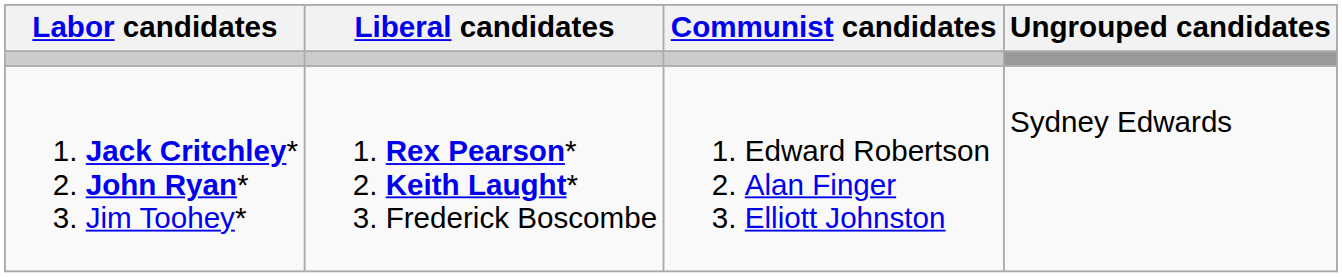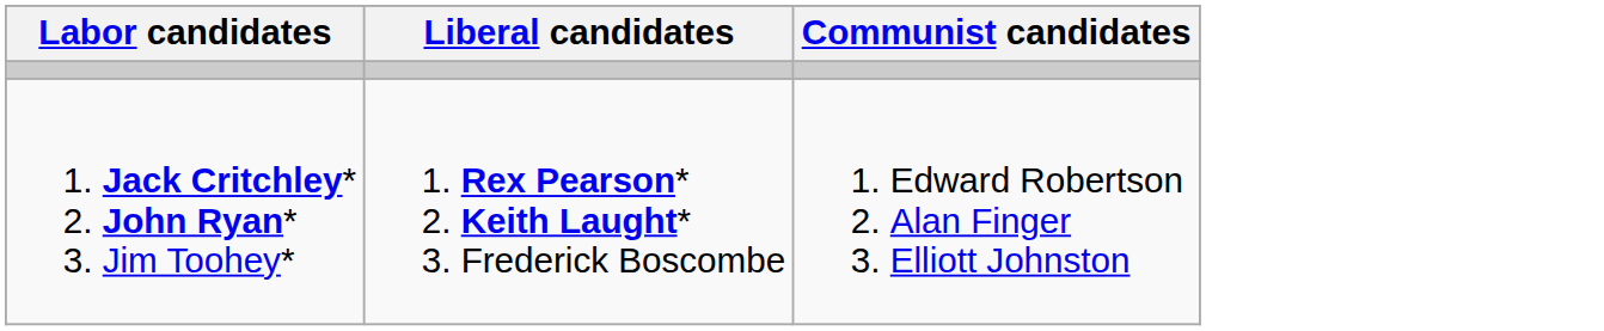- column: Ungrouped candidates | Sydney Edwards
